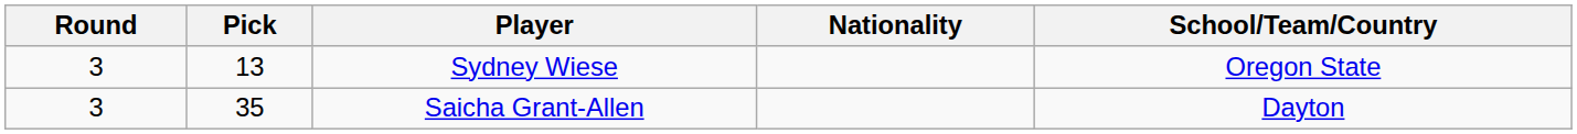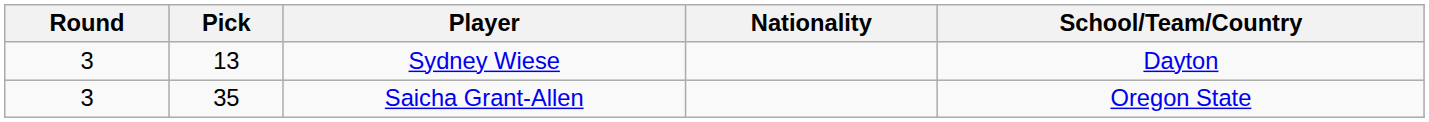Sydney Wiese | School/Team/Country: Oregon State -> Dayton
Saicha Grant-Allen | School/Team/Country: Dayton -> Oregon State
